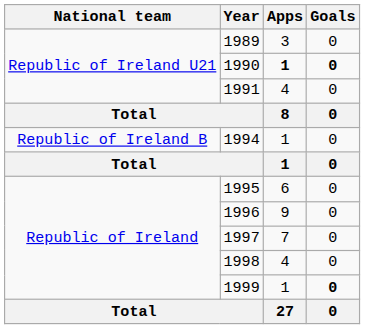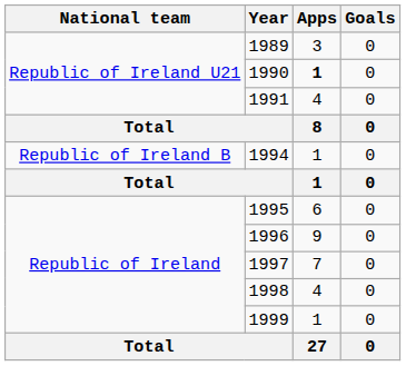1990 | Goals: bold -> normal
1999 | Goals: bold -> normal
